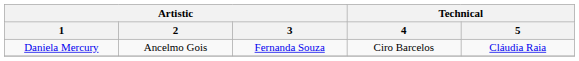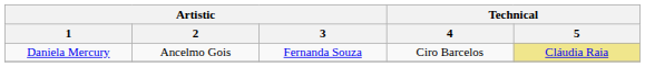Daniela Mercury | Technical / 5: no background -> khaki background
